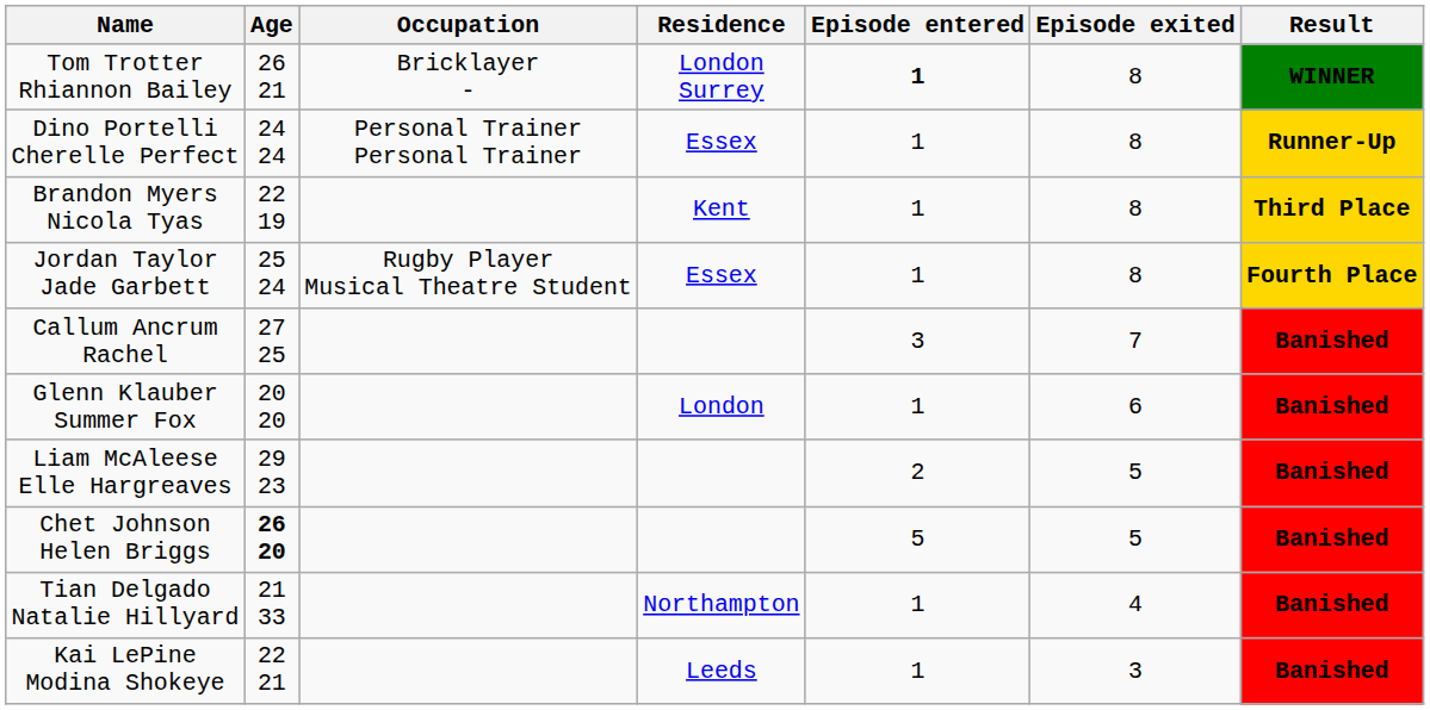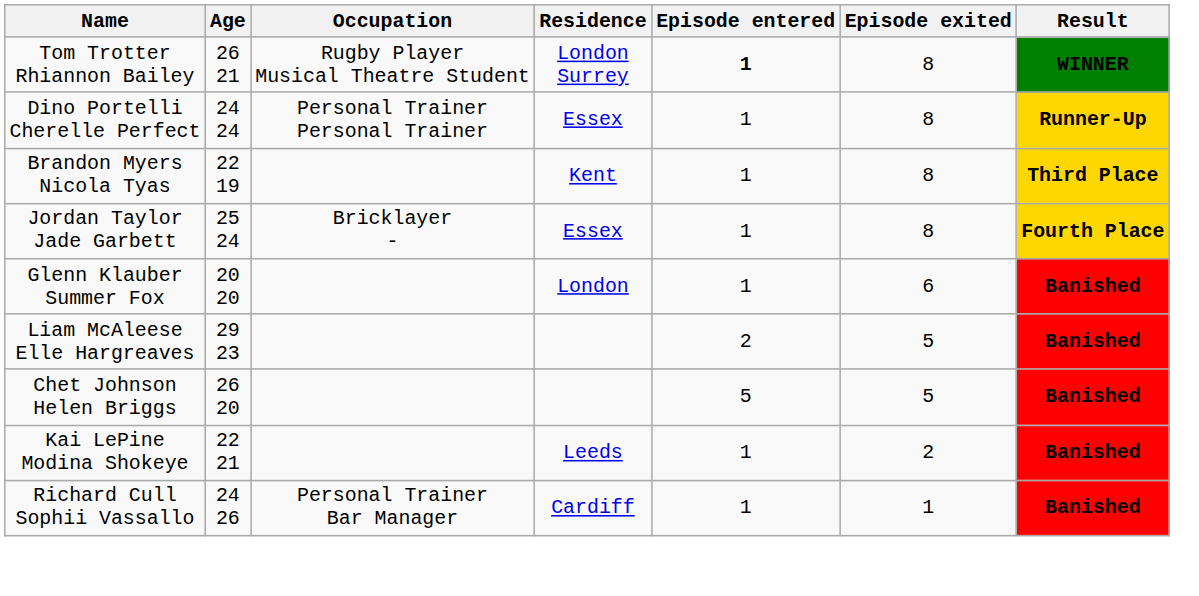Tom Trotter Rhiannon Bailey | Occupation: Bricklayer - -> Rugby Player Musical Theatre Student
Jordan Taylor Jade Garbett | Occupation: Rugby Player Musical Theatre Student -> Bricklayer -
- row: Callum Ancrum Rachel | 27 25 | 3 | 7 | Banished
Chet Johnson Helen Briggs | Age: bold -> normal
- row: Tian Delgado Natalie Hillyard | 21 33 | Northampton | 1 | 4 | Banished
Kai LePine Modina Shokeye | Episode exited: 3 -> 2
+ row: Richard Cull Sophii Vassallo | 24 26 | Personal Trainer Bar Manager | Cardiff | 1 | 1 | Banished
